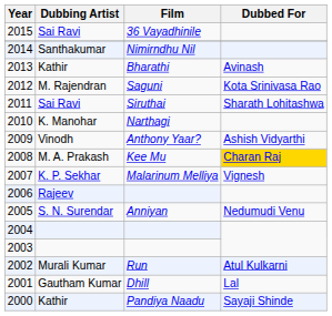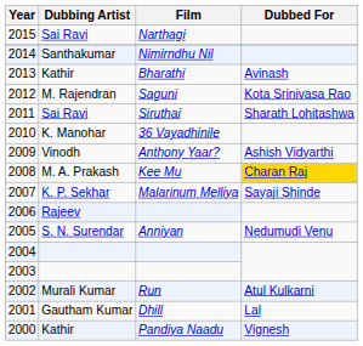2015 | Film: 36 Vayadhinile -> Narthagi
2010 | Film: Narthagi -> 36 Vayadhinile
2007 | Dubbed For: Vignesh -> Sayaji Shinde
2000 | Dubbed For: Sayaji Shinde -> Vignesh
